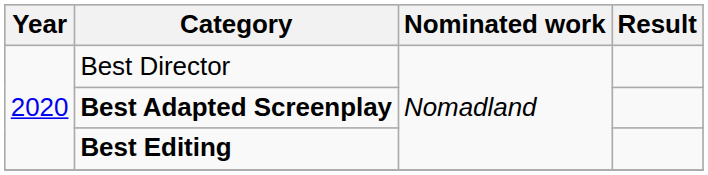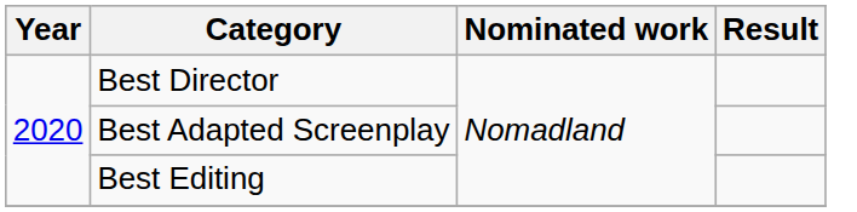Best Adapted Screenplay | Category: bold -> normal
Best Editing | Category: bold -> normal
